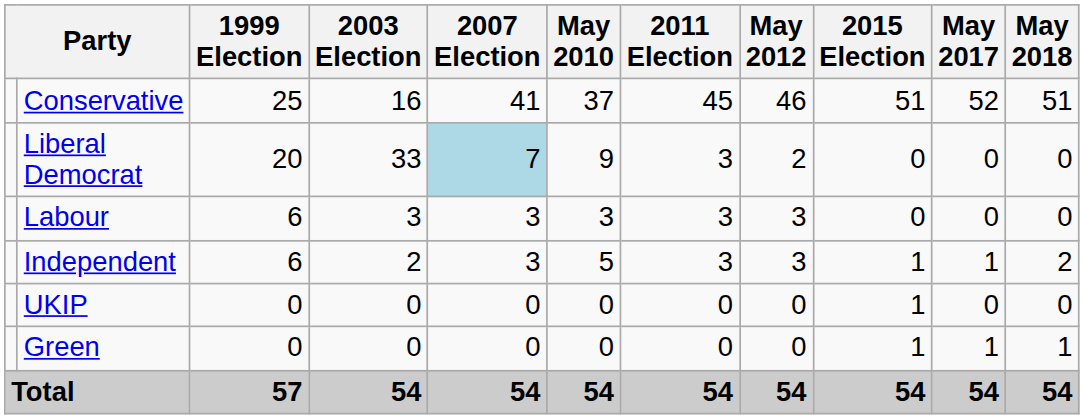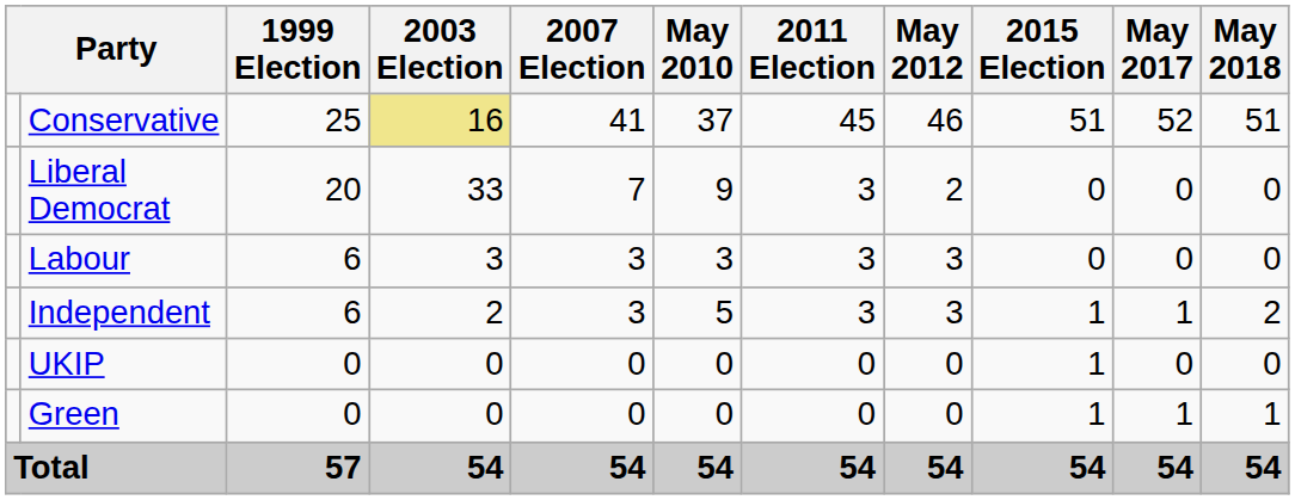Conservative | 2003 Election: no background -> khaki background
Liberal Democrat | 2007 Election: lightblue background -> no background
